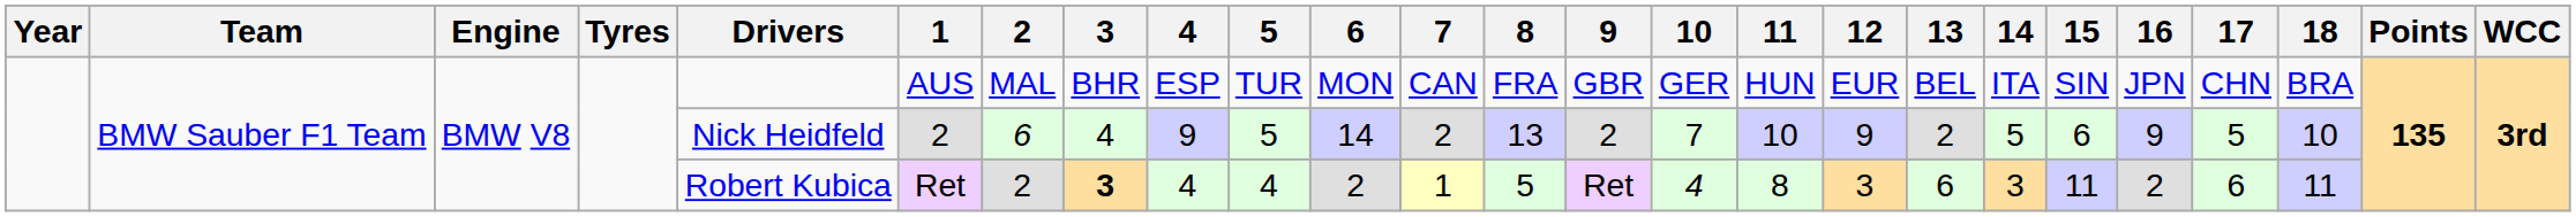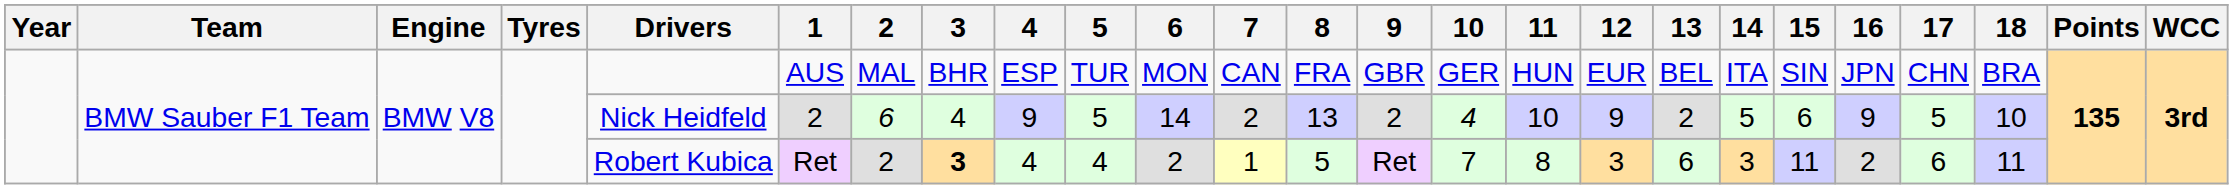row 3 | 10: 7 -> 4
row 4 | 10: 4 -> 7
